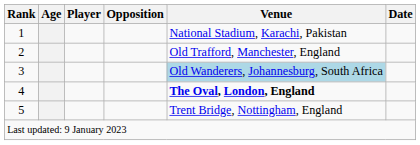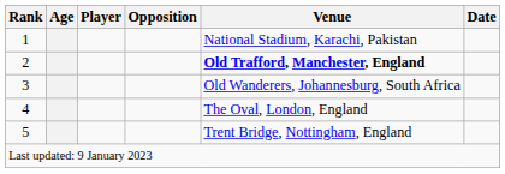2 | Venue: normal -> bold
3 | Venue: lightblue background -> no background
4 | Venue: bold -> normal
